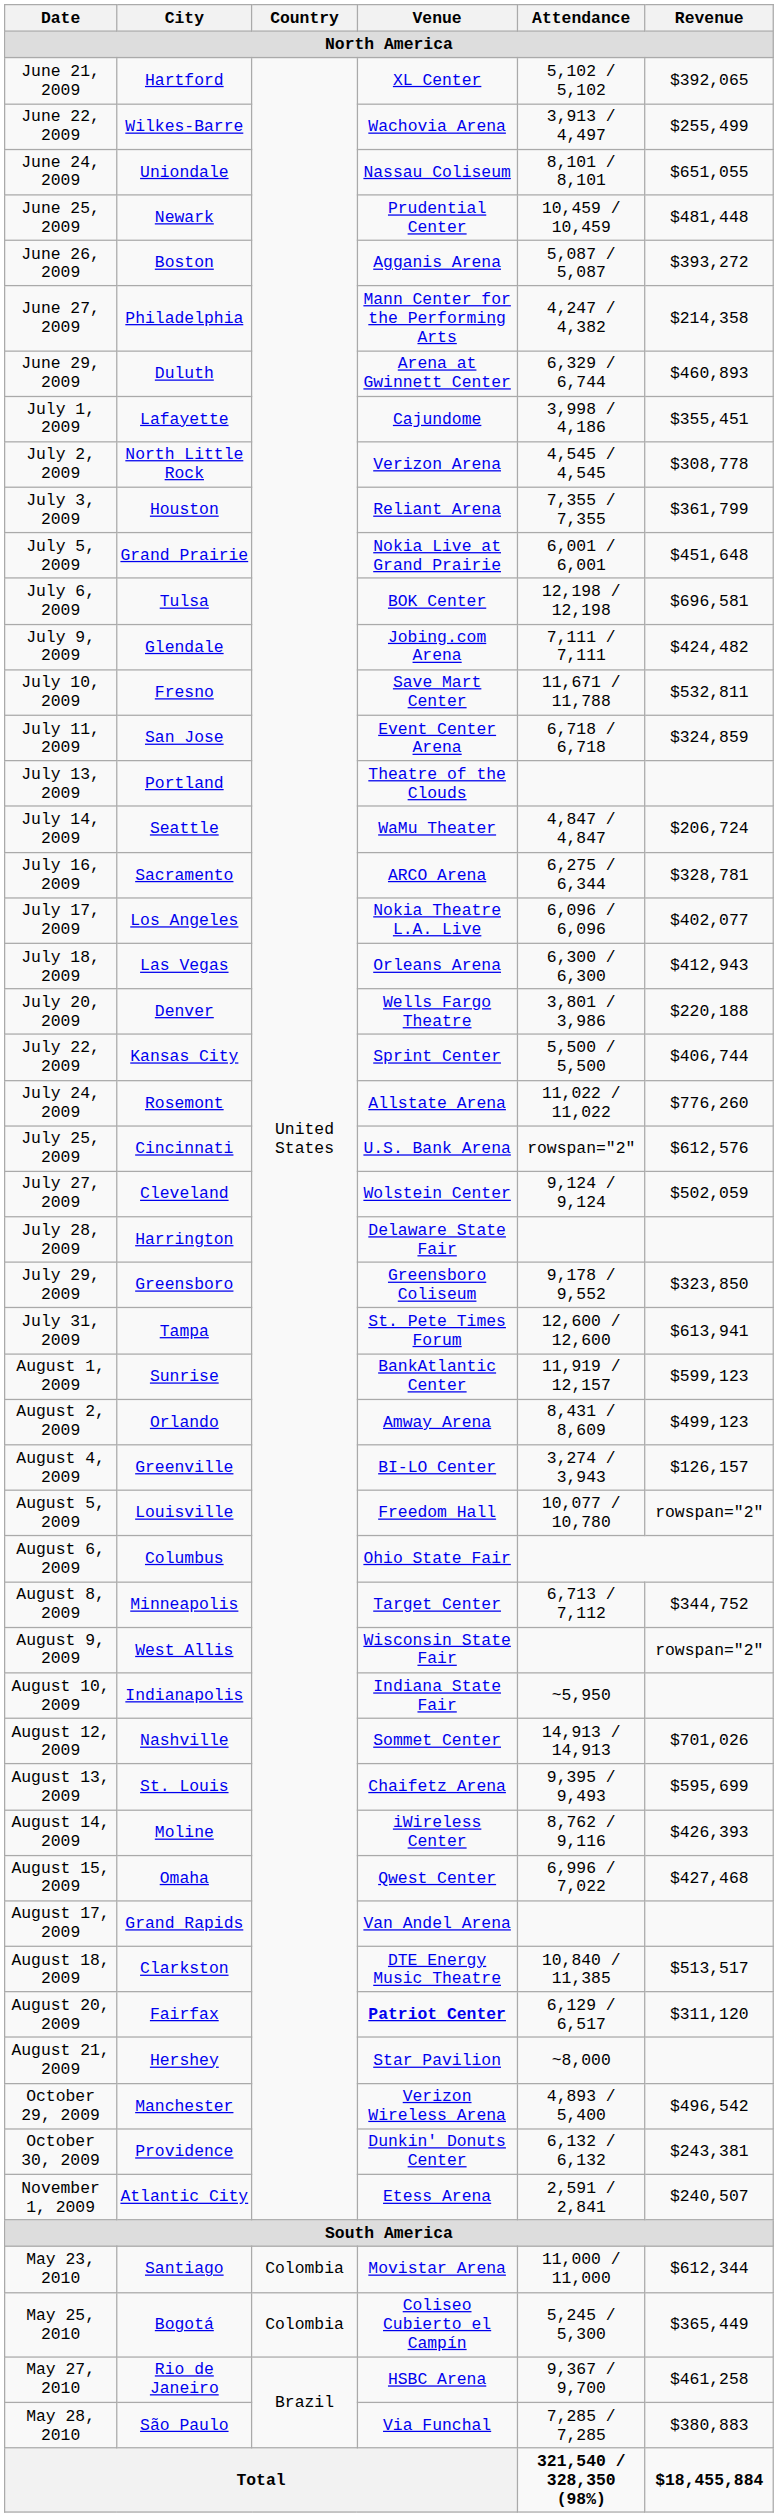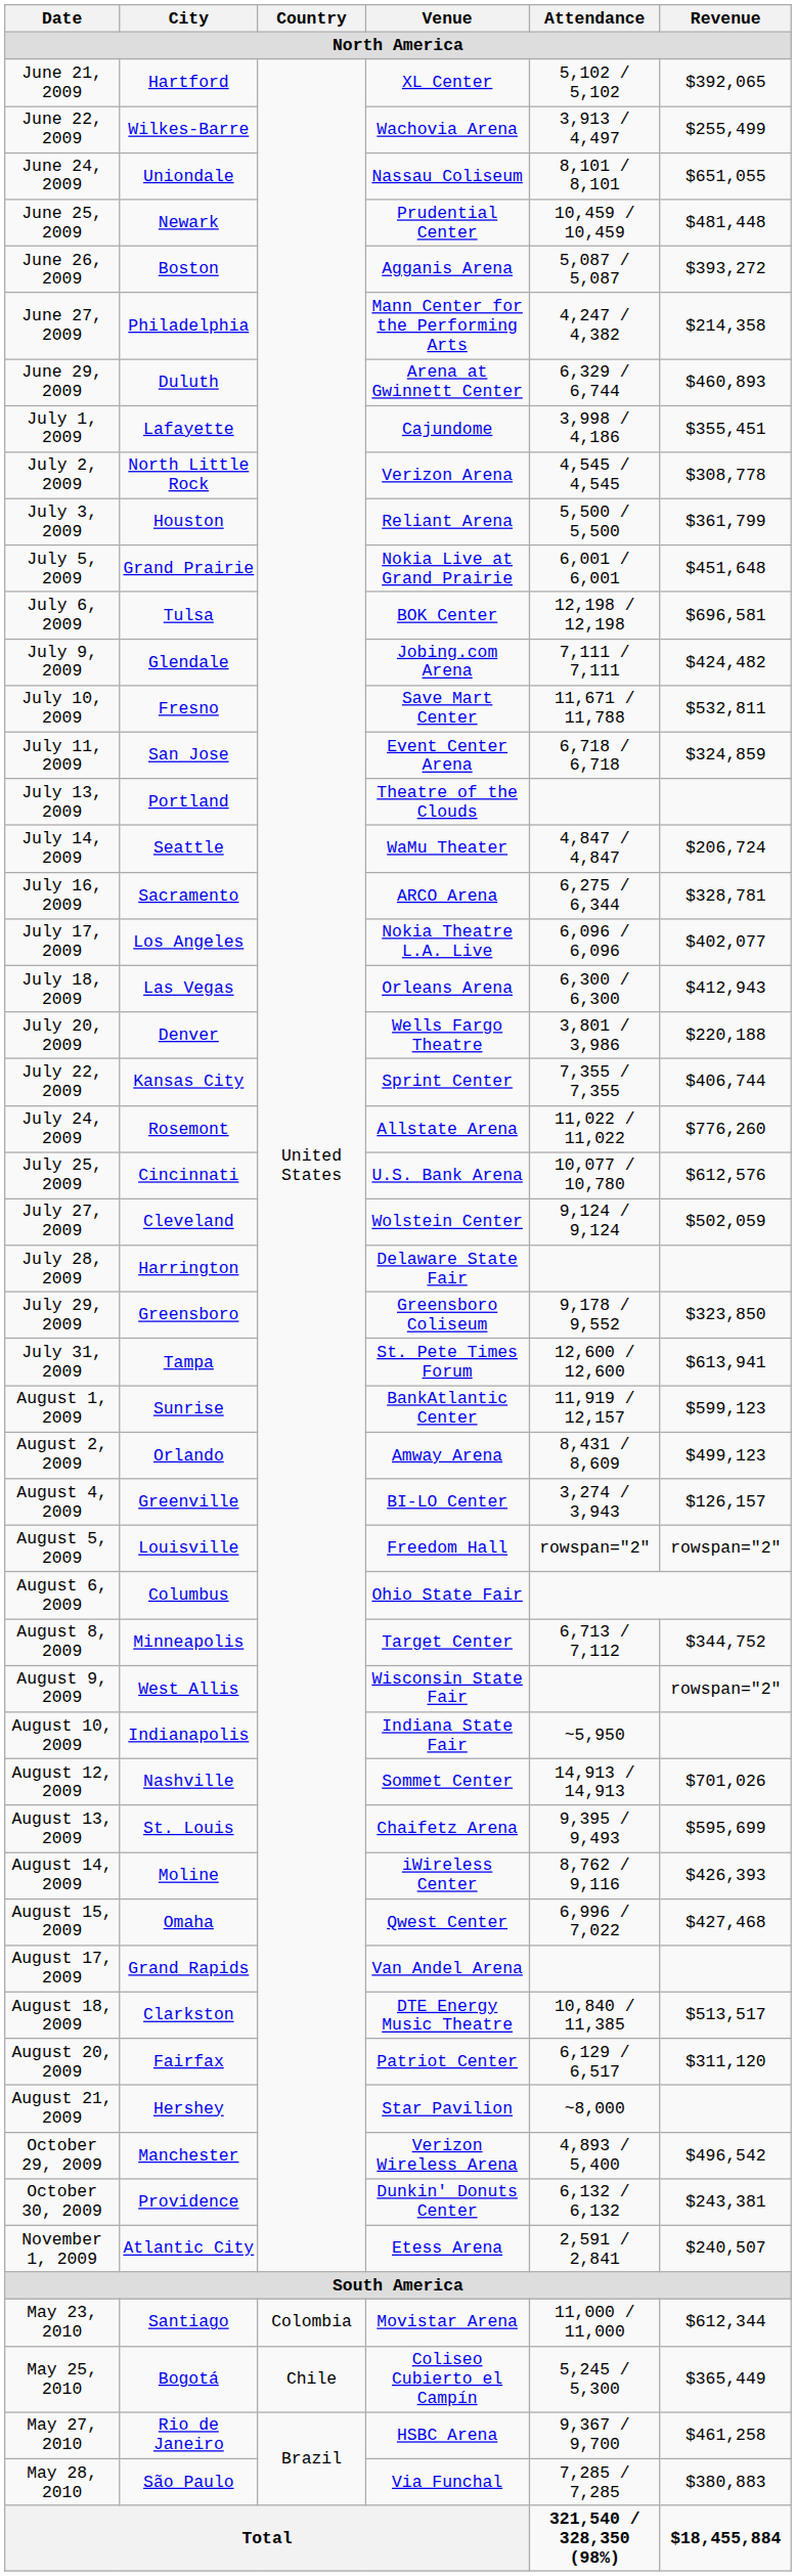July 3, 2009 | Attendance: 7,355 / 7,355 -> 5,500 / 5,500
July 22, 2009 | Attendance: 5,500 / 5,500 -> 7,355 / 7,355
July 25, 2009 | Attendance: rowspan="2" -> 10,077 / 10,780
August 5, 2009 | Attendance: 10,077 / 10,780 -> rowspan="2"
August 20, 2009 | Venue: bold -> normal
May 25, 2010 | Country: Colombia -> Chile
